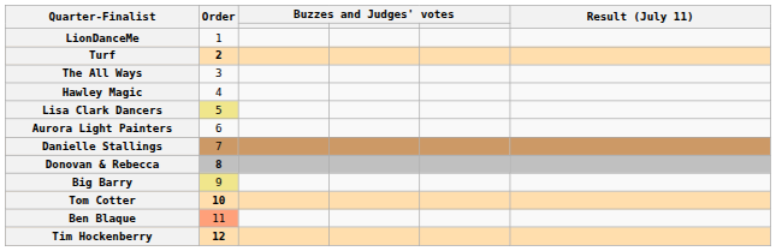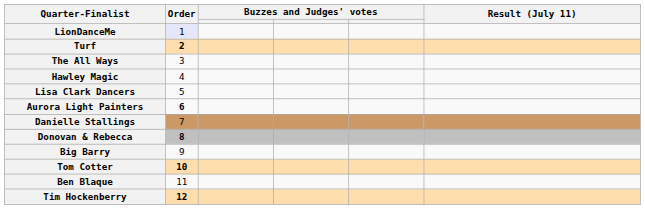LionDanceMe | Order: no background -> lavender background
Lisa Clark Dancers | Order: khaki background -> no background
Aurora Light Painters | Order: normal -> bold
Big Barry | Order: khaki background -> no background
Ben Blaque | Order: lightsalmon background -> no background
